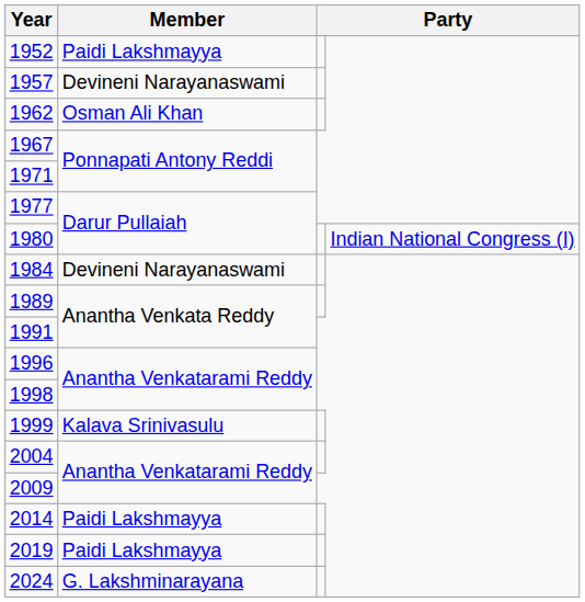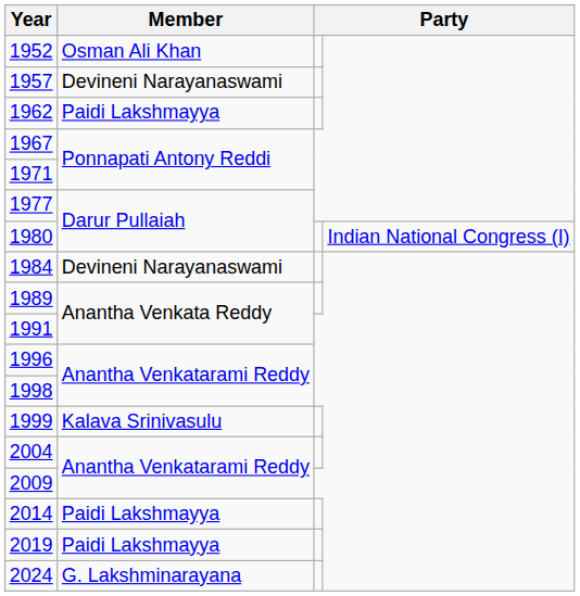1952 | Member: Paidi Lakshmayya -> Osman Ali Khan
1962 | Member: Osman Ali Khan -> Paidi Lakshmayya
